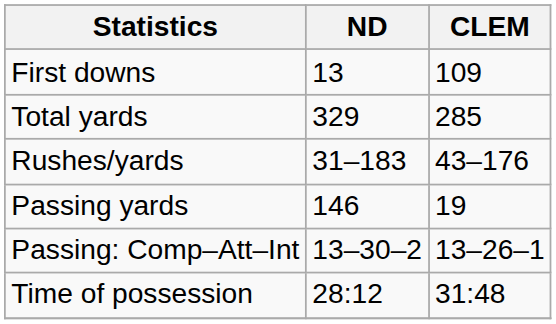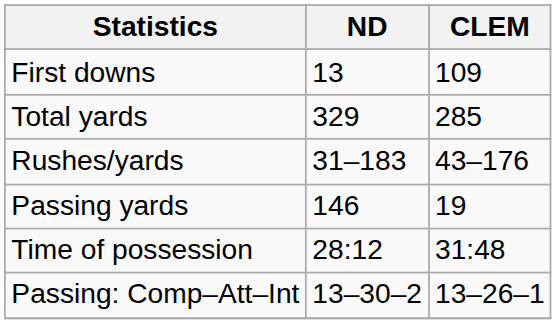rows swapped: Passing: Comp–Att–Int <-> Time of possession
